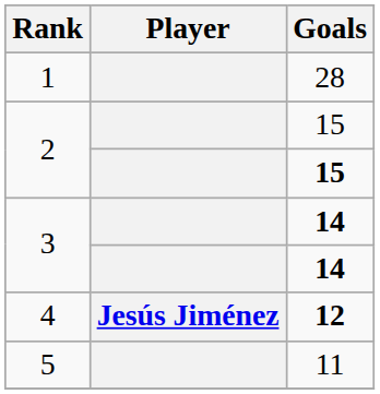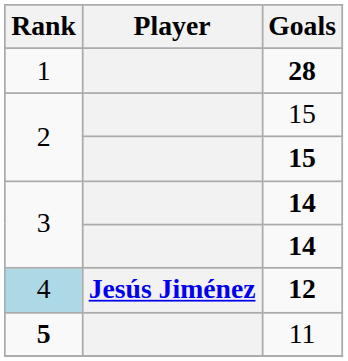1 | Goals: normal -> bold
4 | Rank: no background -> lightblue background
5 | Rank: normal -> bold
